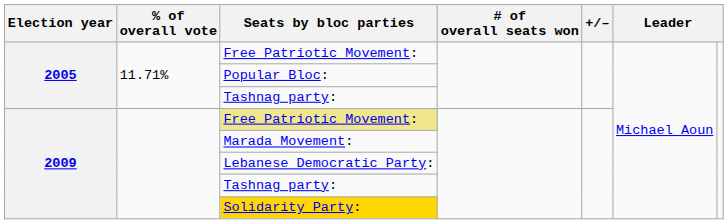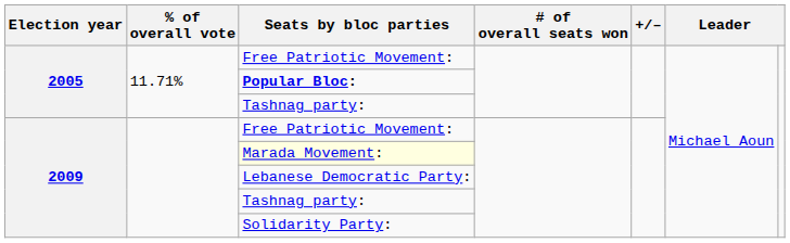Popular Bloc: | Seats by bloc parties: normal -> bold
2009 / Free Patriotic Movement: | Seats by bloc parties: khaki background -> no background
Marada Movement: | Seats by bloc parties: no background -> lightyellow background
Solidarity Party: | Seats by bloc parties: gold background -> no background
